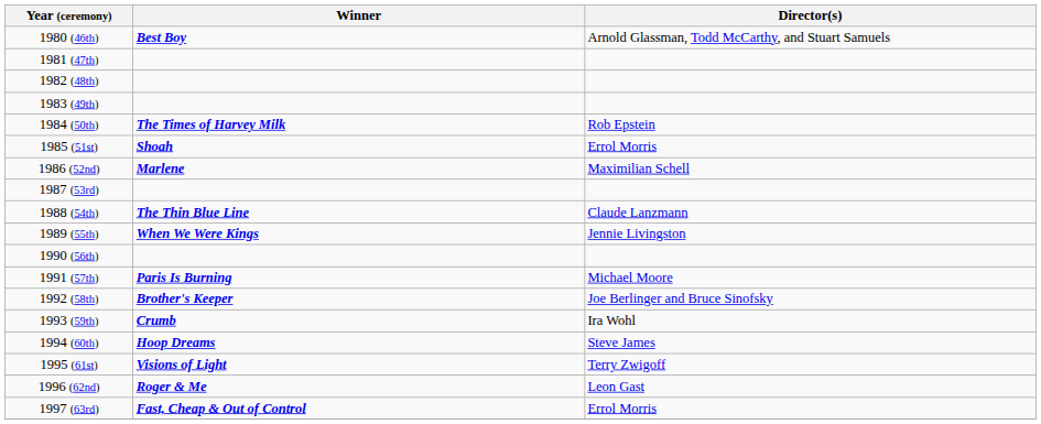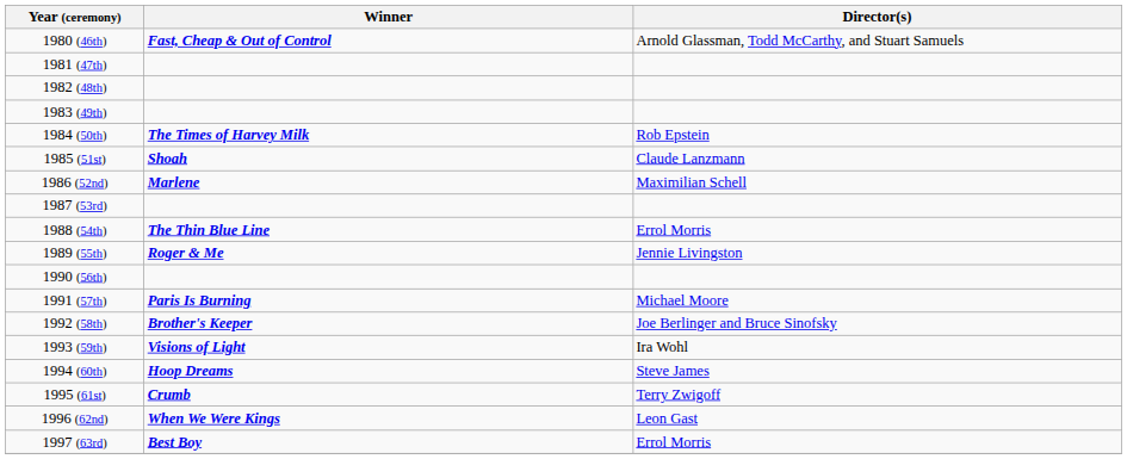1980 (46th) | Winner: Best Boy -> Fast, Cheap & Out of Control
1985 (51st) | Director(s): Errol Morris -> Claude Lanzmann
1988 (54th) | Director(s): Claude Lanzmann -> Errol Morris
1989 (55th) | Winner: When We Were Kings -> Roger & Me
1993 (59th) | Winner: Crumb -> Visions of Light
1995 (61st) | Winner: Visions of Light -> Crumb
1996 (62nd) | Winner: Roger & Me -> When We Were Kings
1997 (63rd) | Winner: Fast, Cheap & Out of Control -> Best Boy
